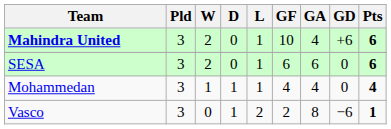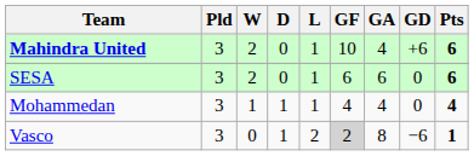Vasco | GF: no background -> lightgrey background
